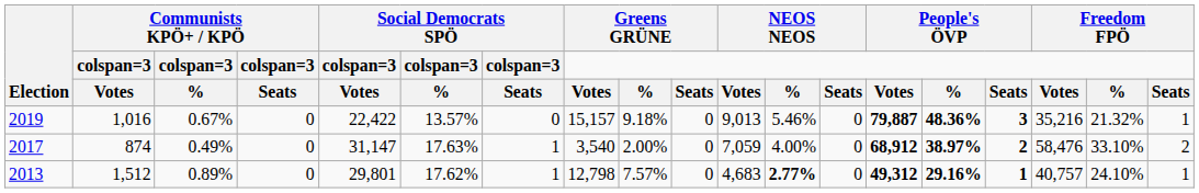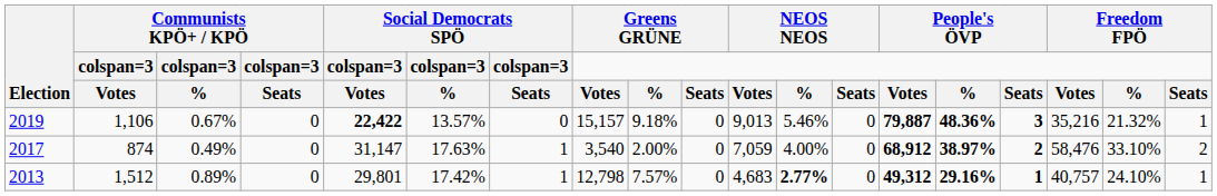2019 | Communists KPÖ+ / KPÖ / colspan=3 / Votes: 1,016 -> 1,106
2019 | Social Democrats SPÖ / colspan=3 / Votes: normal -> bold
2013 | Social Democrats SPÖ / colspan=3 / %: 17.62% -> 17.42%
